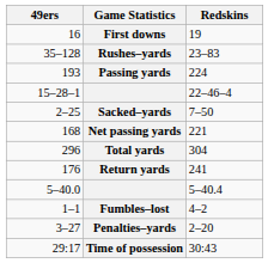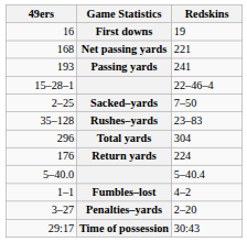rows swapped: Rushes–yards <-> Net passing yards
Passing yards | Redskins: 224 -> 241
Return yards | Redskins: 241 -> 224
